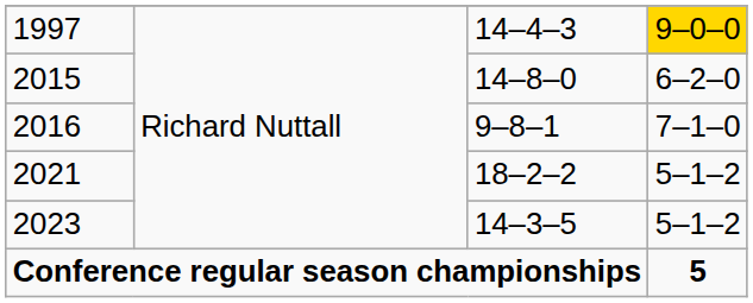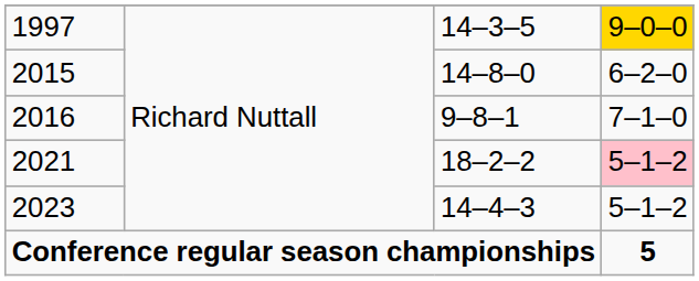1997 | column 3: 14–4–3 -> 14–3–5
2021 | column 4: no background -> pink background
2023 | column 3: 14–3–5 -> 14–4–3
